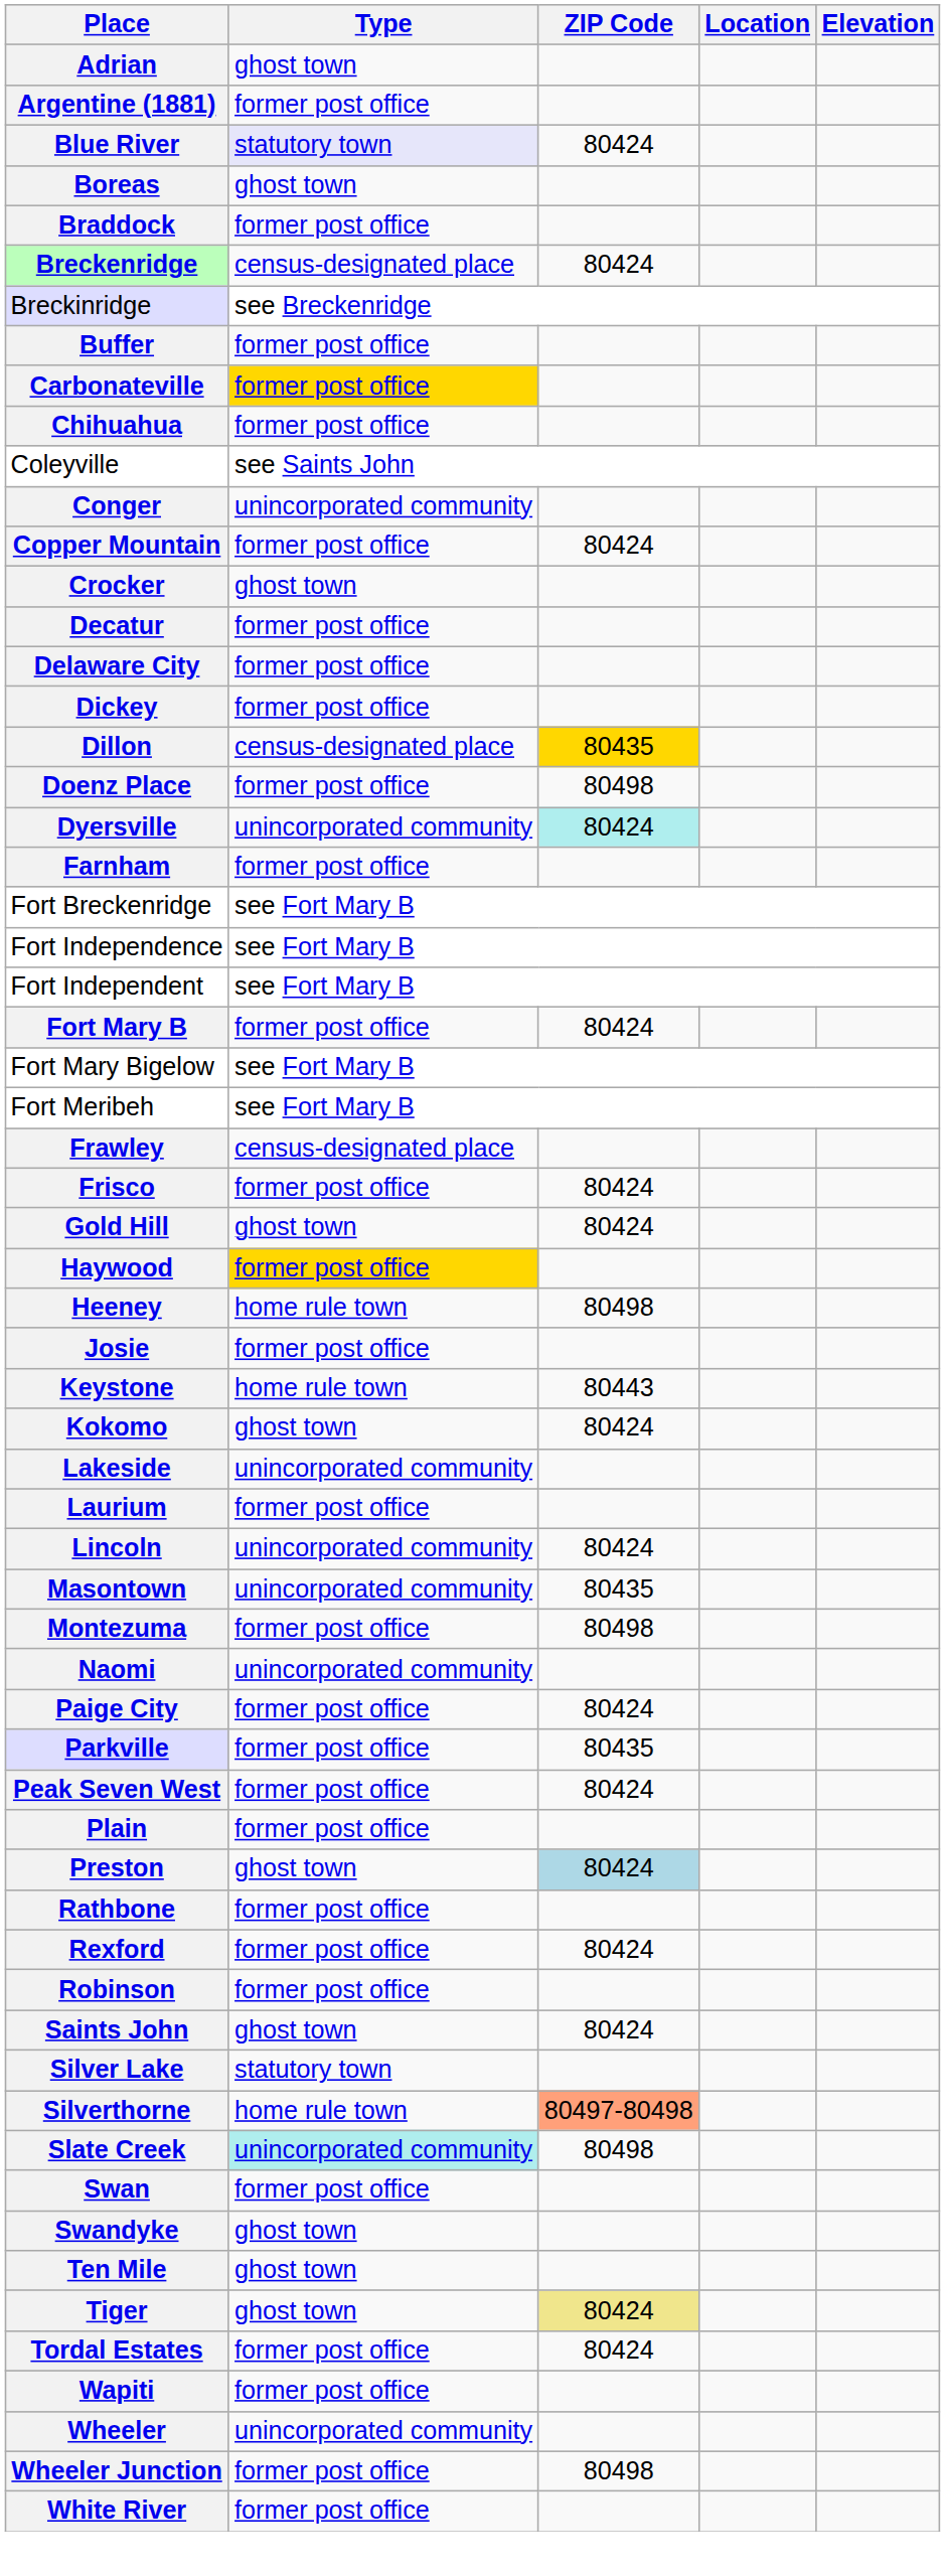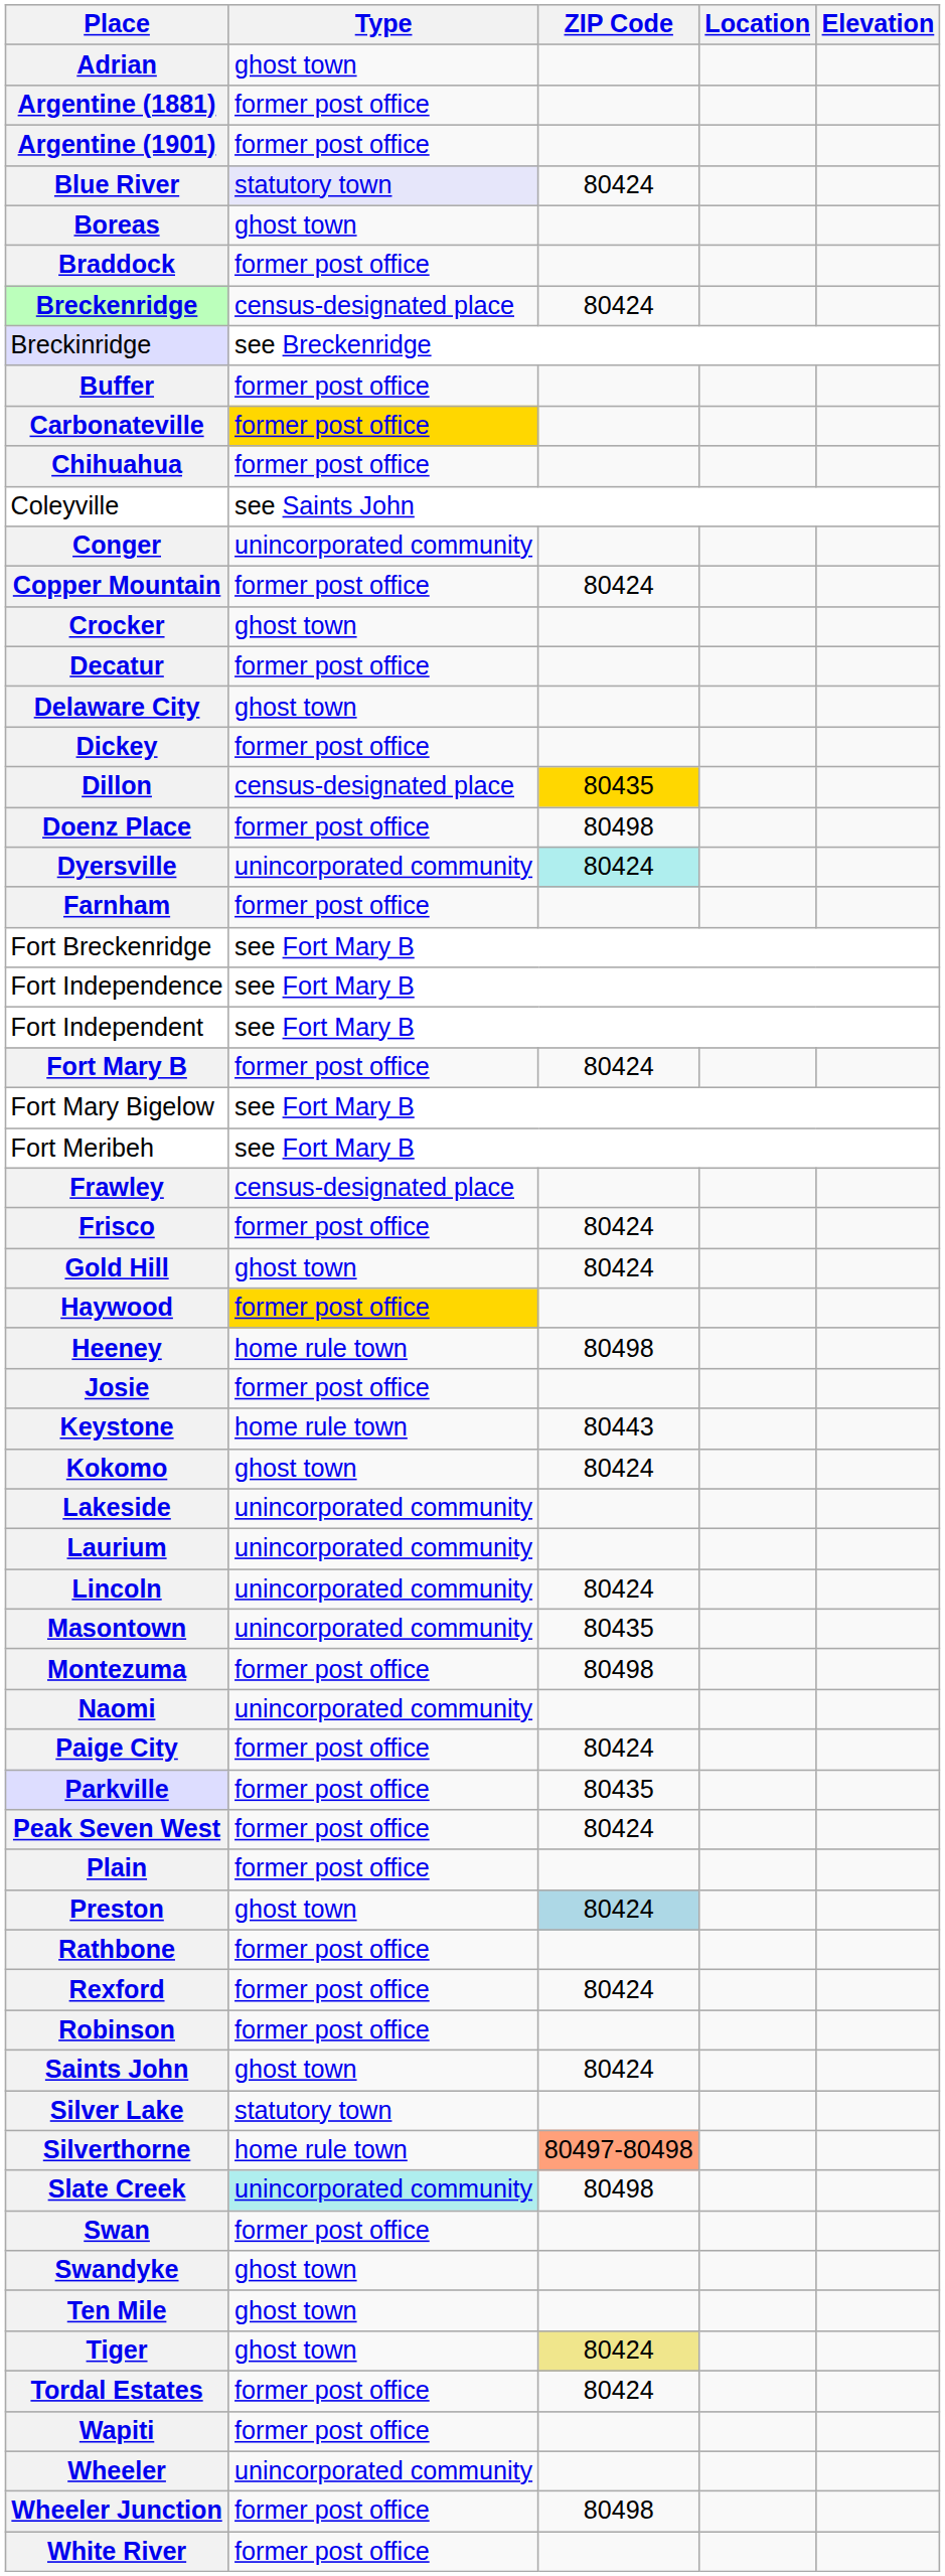+ row: Argentine (1901) | former post office
Delaware City | Type: former post office -> ghost town
Laurium | Type: former post office -> unincorporated community
